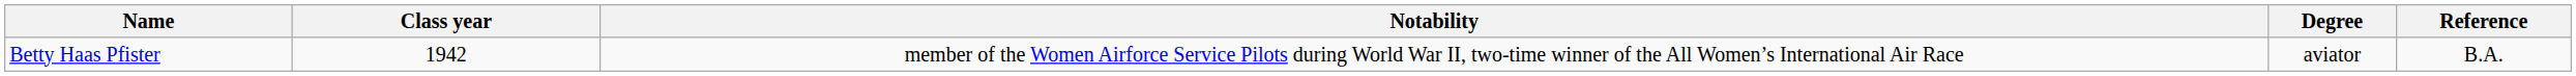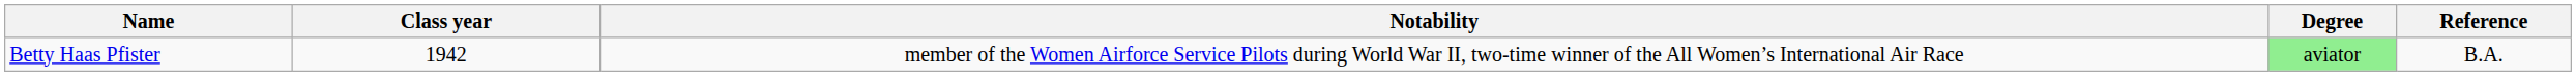row 2 | Degree: no background -> lightgreen background
